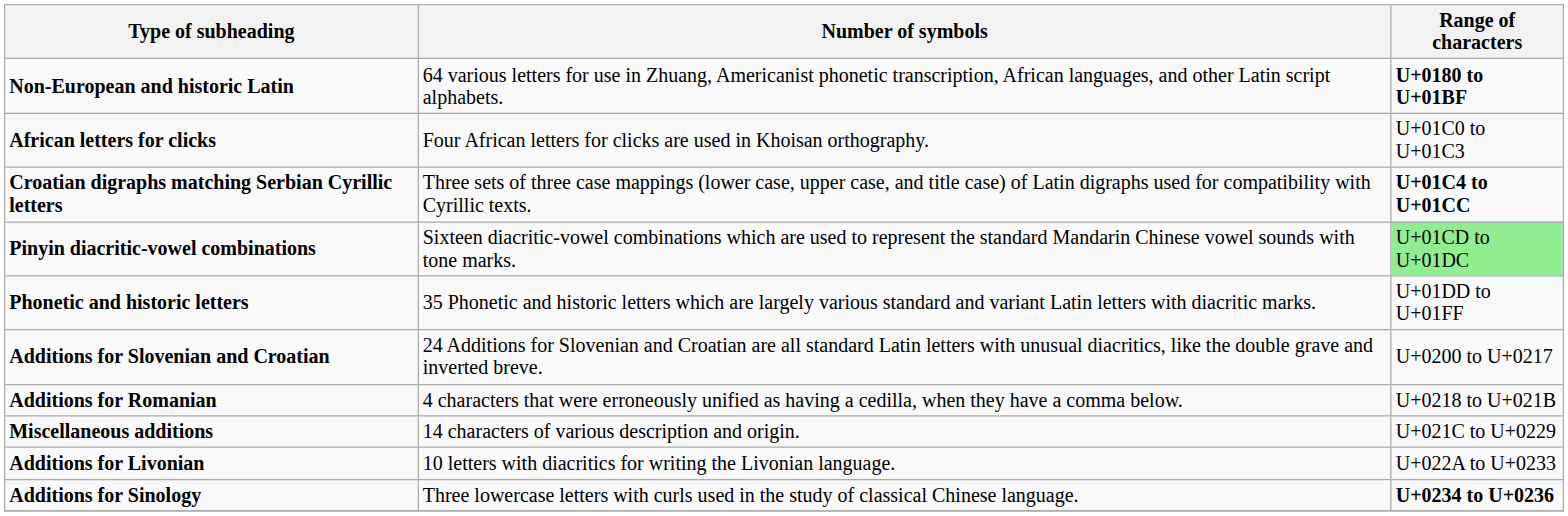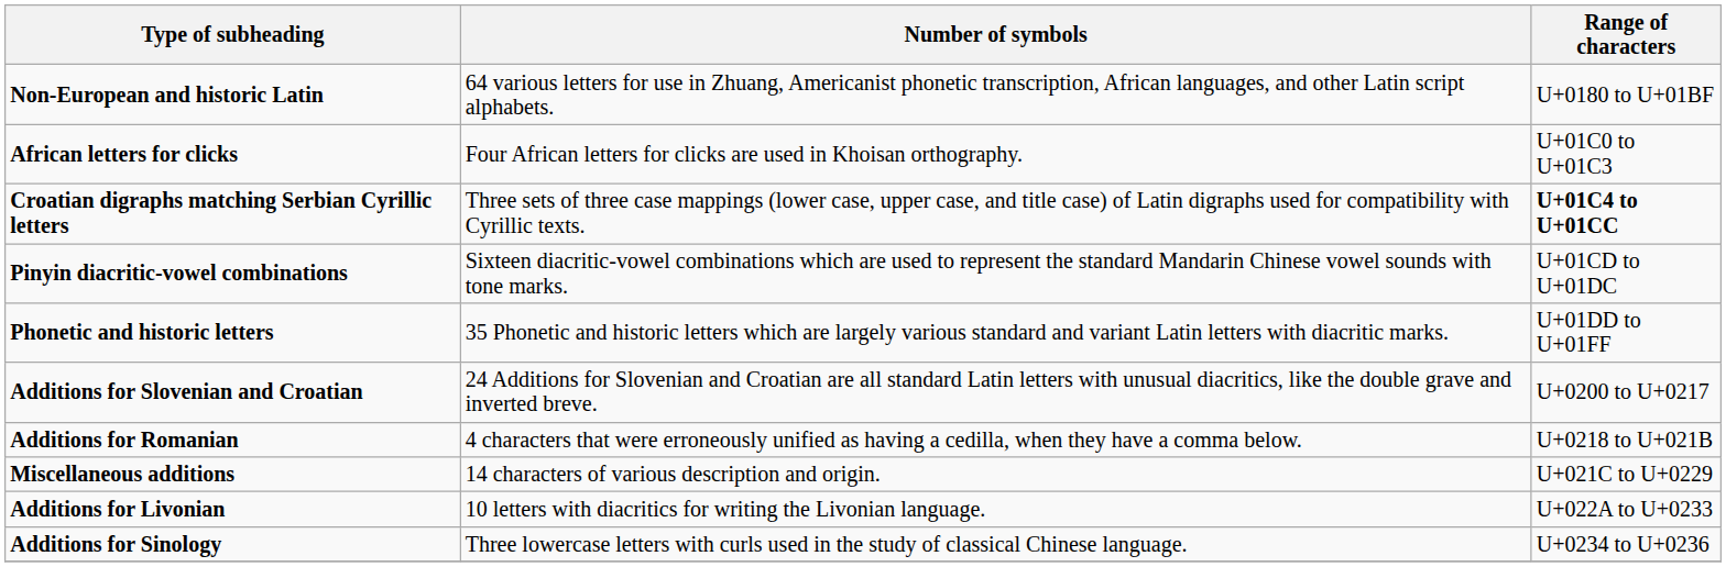Non-European and historic Latin | Range of characters: bold -> normal
Pinyin diacritic-vowel combinations | Range of characters: lightgreen background -> no background
Additions for Sinology | Range of characters: bold -> normal
